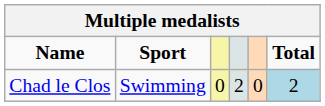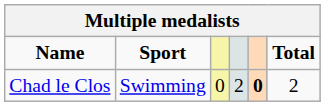Chad le Clos | column 5: normal -> bold
Chad le Clos | Total: lightblue background -> no background
